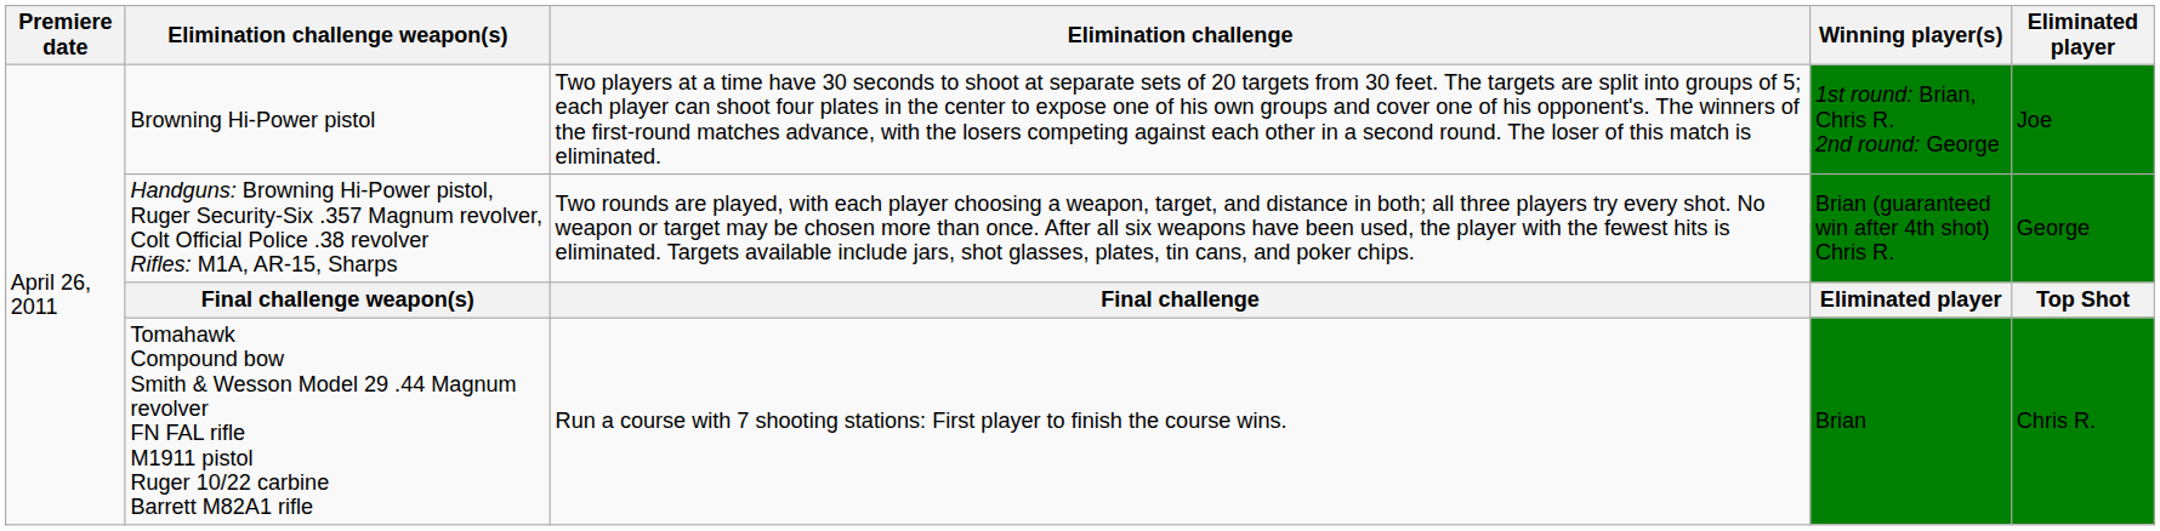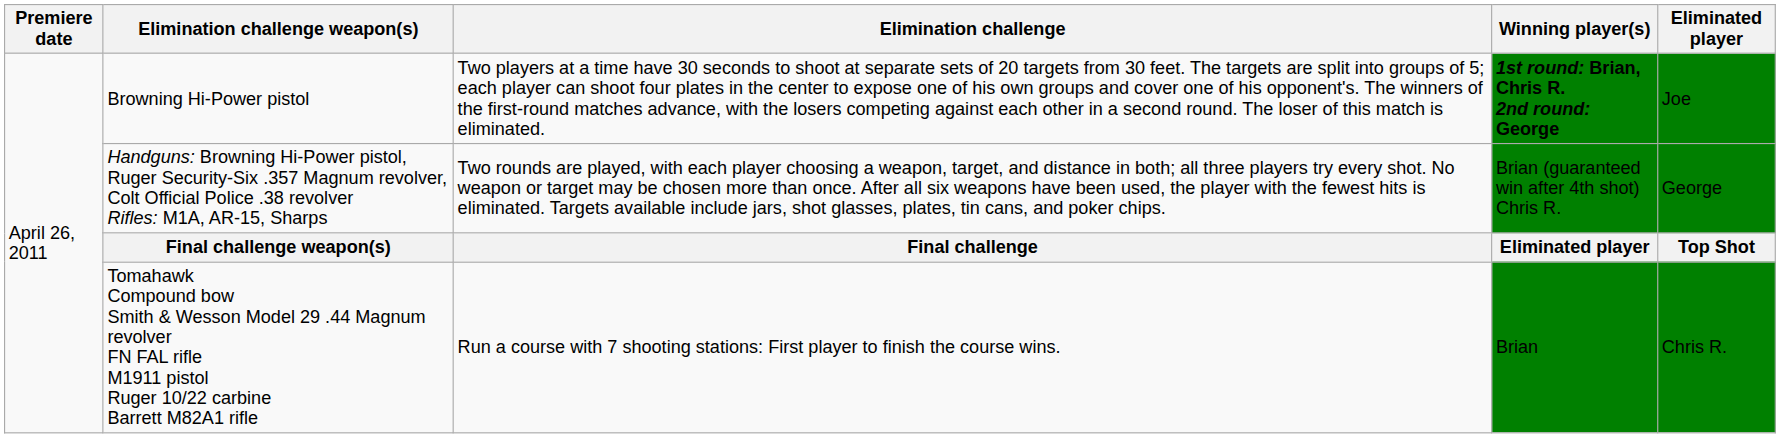Browning Hi-Power pistol | Winning player(s): normal -> bold
